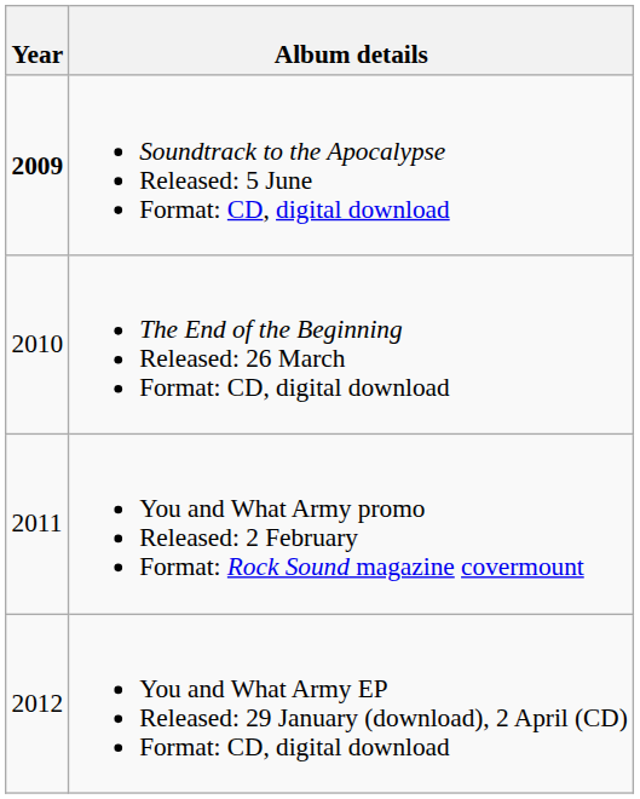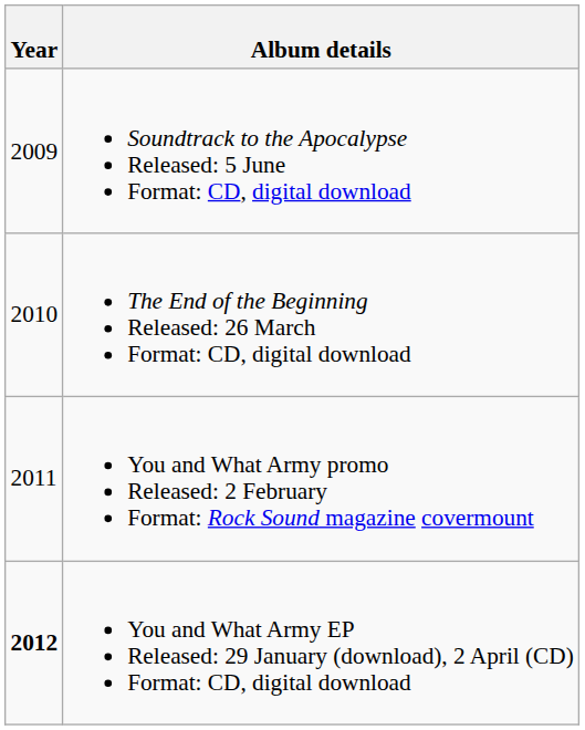row 2 | Year: bold -> normal
row 5 | Year: normal -> bold
